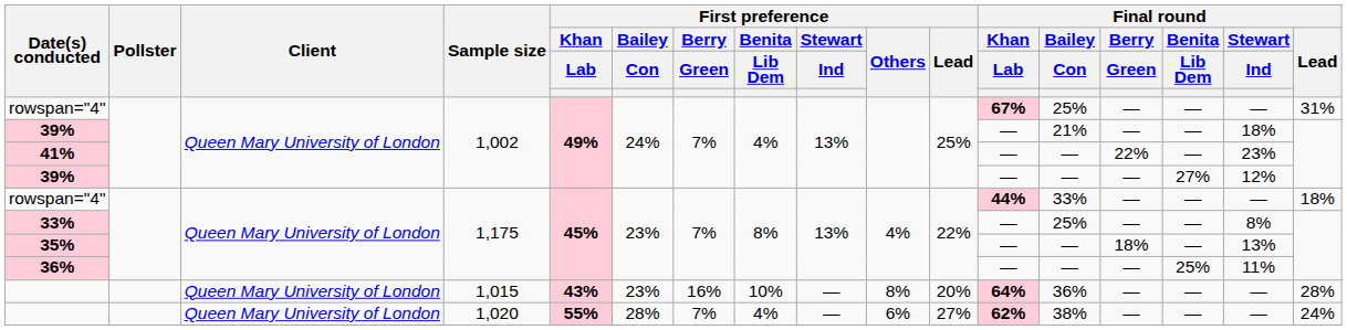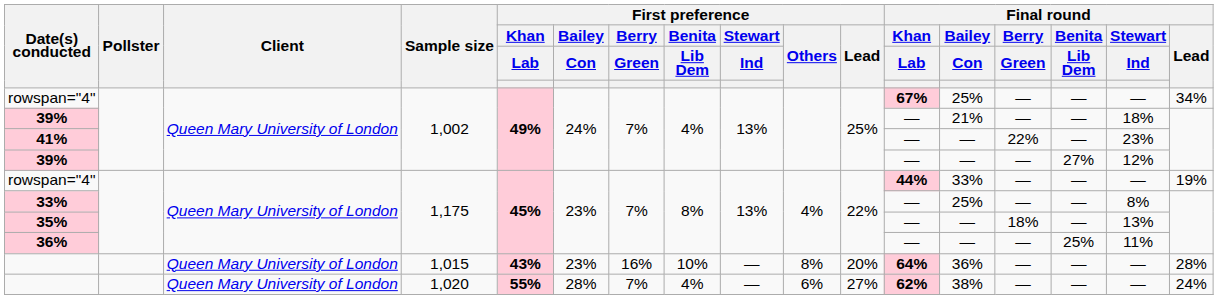rowspan="4" / 1,002 | Final round / Lead: 31% -> 34%
rowspan="4" / 1,175 | Final round / Lead: 18% -> 19%
